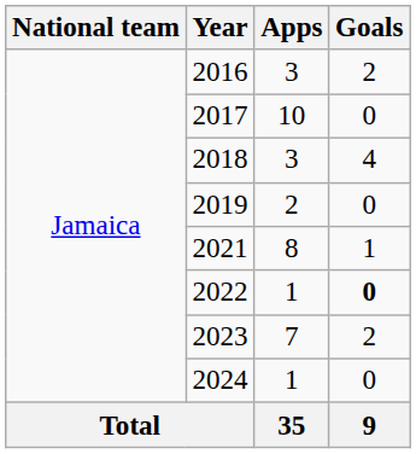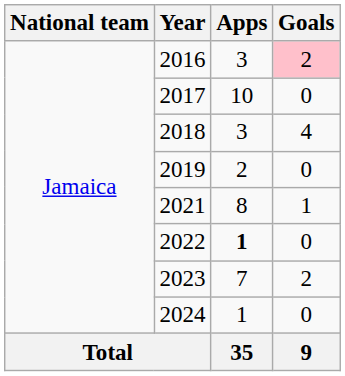2016 | Goals: no background -> pink background
2022 | Apps: normal -> bold
2022 | Goals: bold -> normal
